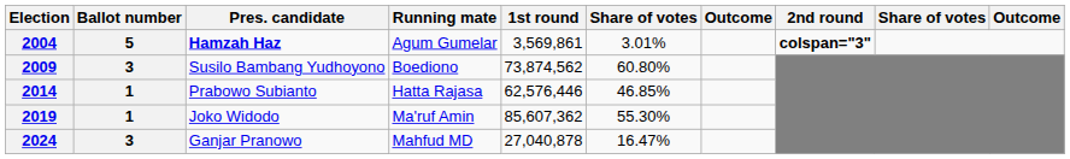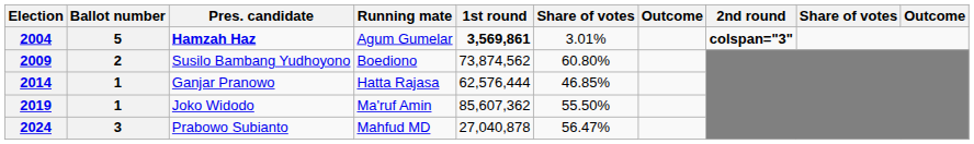2004 | 1st round: normal -> bold
2009 | Ballot number: 3 -> 2
2014 | Pres. candidate: Prabowo Subianto -> Ganjar Pranowo
2014 | 1st round: 62,576,446 -> 62,576,444
2019 | column 6: 55.30% -> 55.50%
2024 | Pres. candidate: Ganjar Pranowo -> Prabowo Subianto
2024 | column 6: 16.47% -> 56.47%
